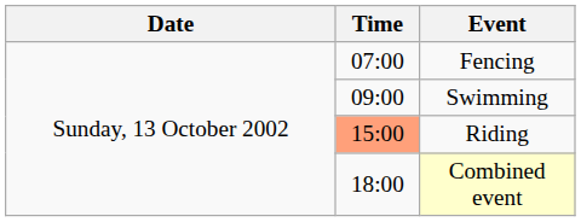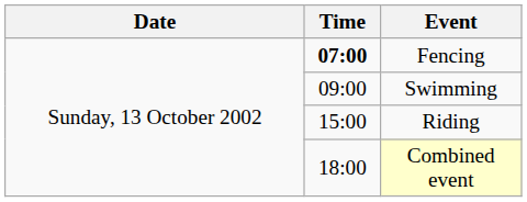Fencing | Time: normal -> bold
Riding | Time: lightsalmon background -> no background
